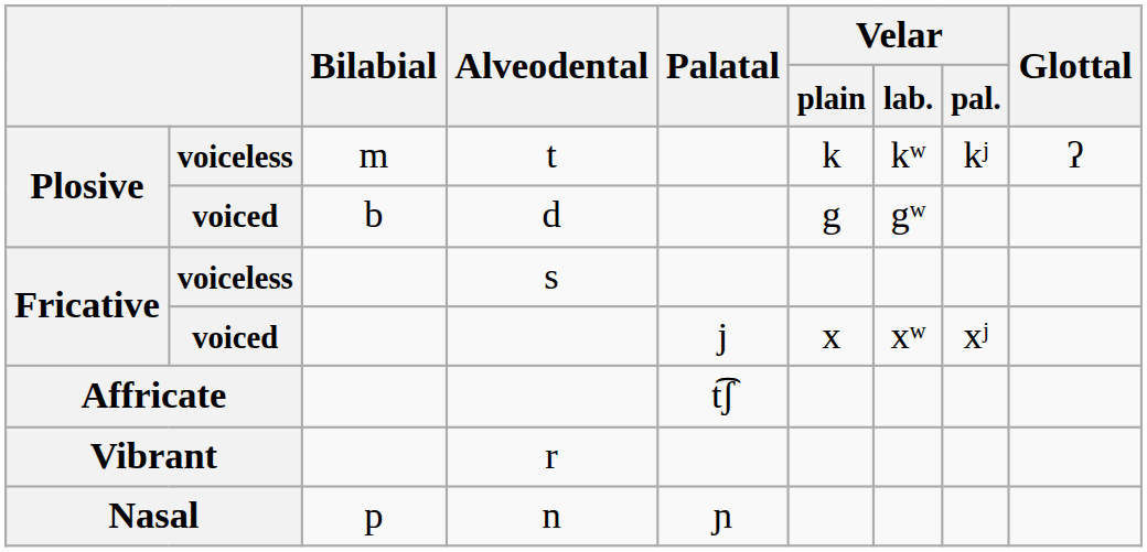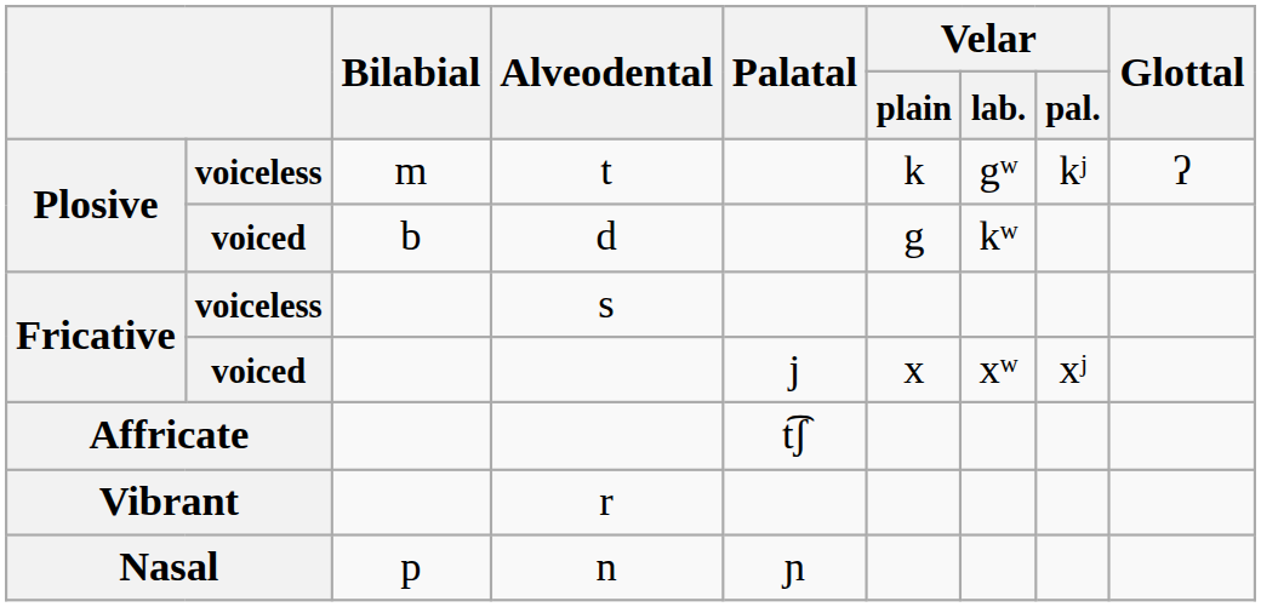t | Velar / lab.: kʷ -> gʷ
d | Velar / lab.: gʷ -> kʷ
